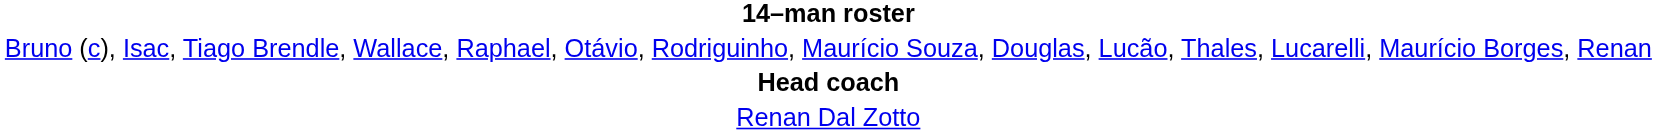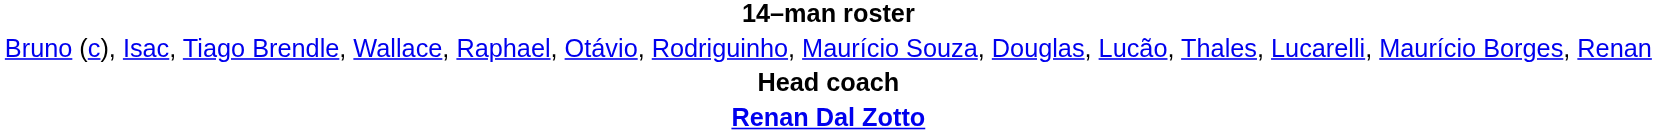row 4 | column 1: normal -> bold
